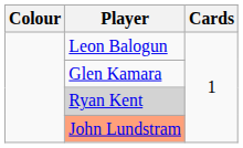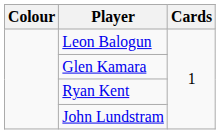Ryan Kent | Player: lightgrey background -> no background
John Lundstram | Player: lightsalmon background -> no background
